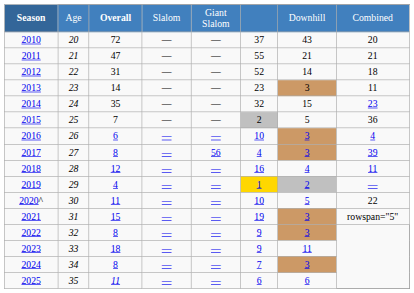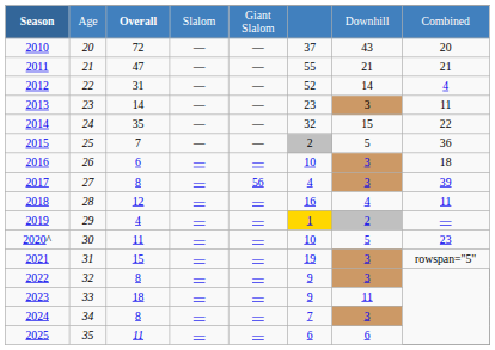2012 | column 8: 18 -> 4
2014 | column 8: 23 -> 22
2016 | column 8: 4 -> 18
2020^ | column 8: 22 -> 23
